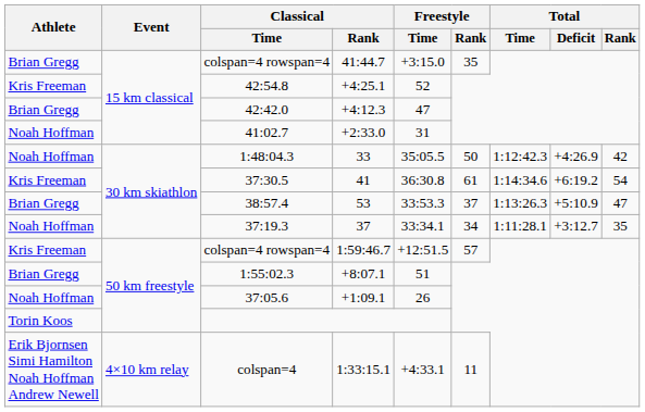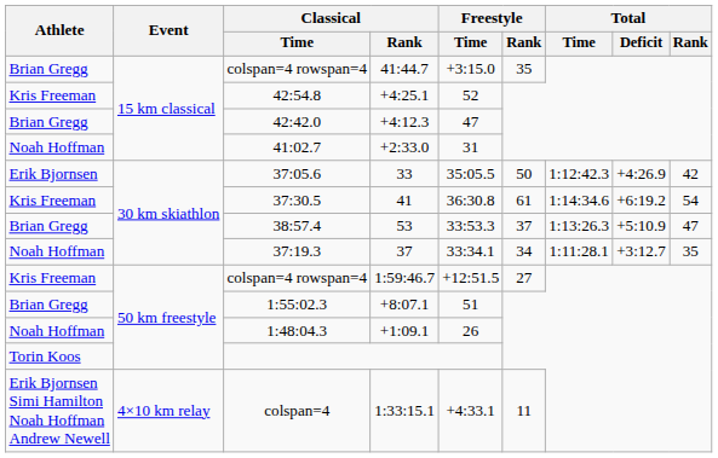33 | Athlete: Noah Hoffman -> Erik Bjornsen
33 | Classical / Time: 1:48:04.3 -> 37:05.6
1:59:46.7 | Freestyle / Rank: 57 -> 27
+1:09.1 | Classical / Time: 37:05.6 -> 1:48:04.3
